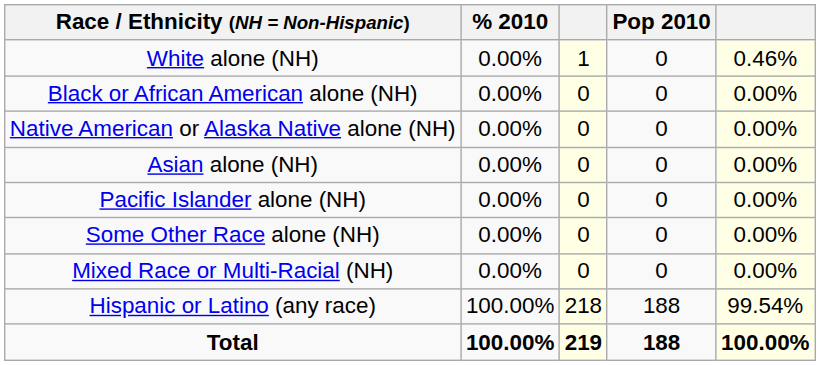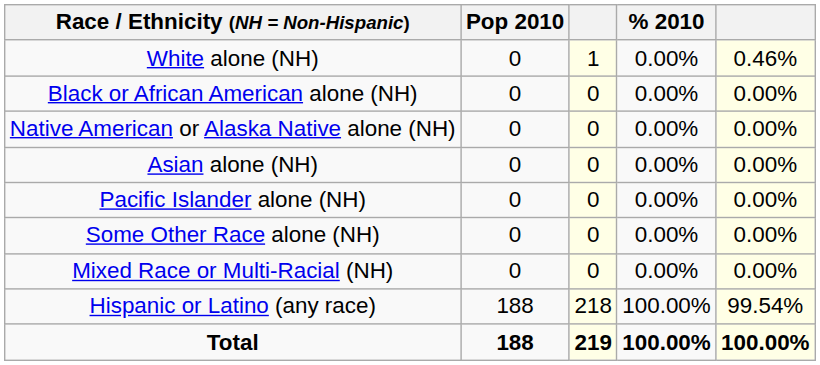columns swapped: Pop 2010 <-> % 2010
